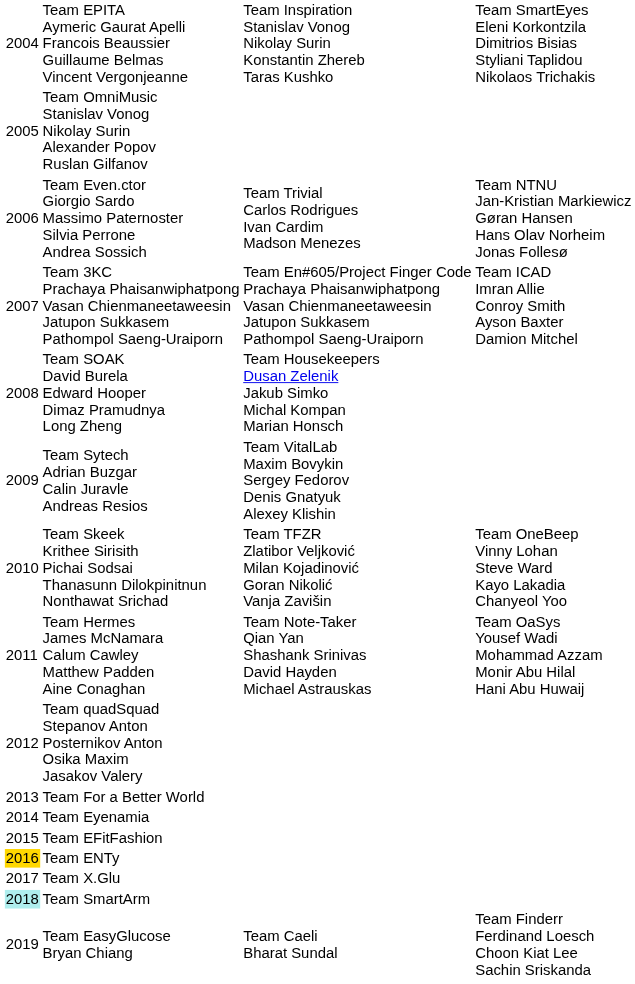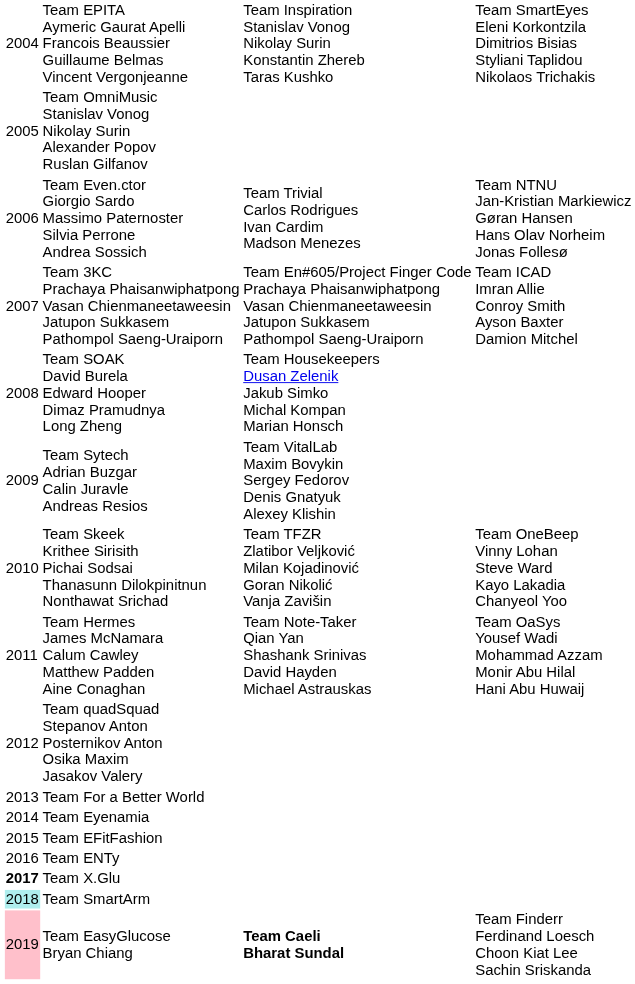Team ENTy | column 1: gold background -> no background
Team X.Glu | column 1: normal -> bold
Team EasyGlucose Bryan Chiang | column 1: no background -> pink background
Team EasyGlucose Bryan Chiang | column 3: normal -> bold
